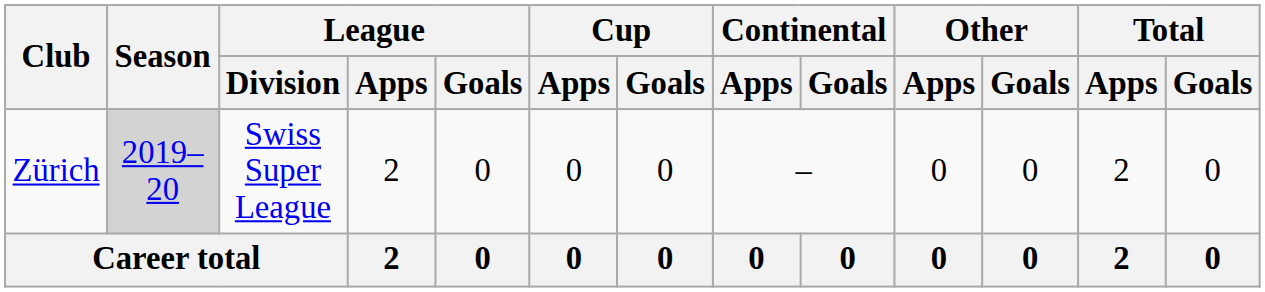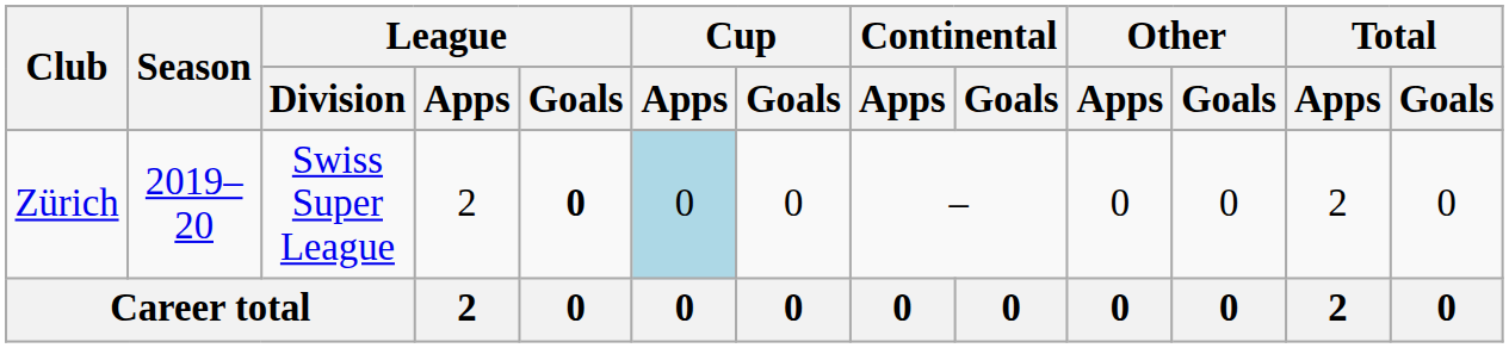Zürich | Season: lightgrey background -> no background
Zürich | League / Goals: normal -> bold
Zürich | Cup / Apps: no background -> lightblue background
